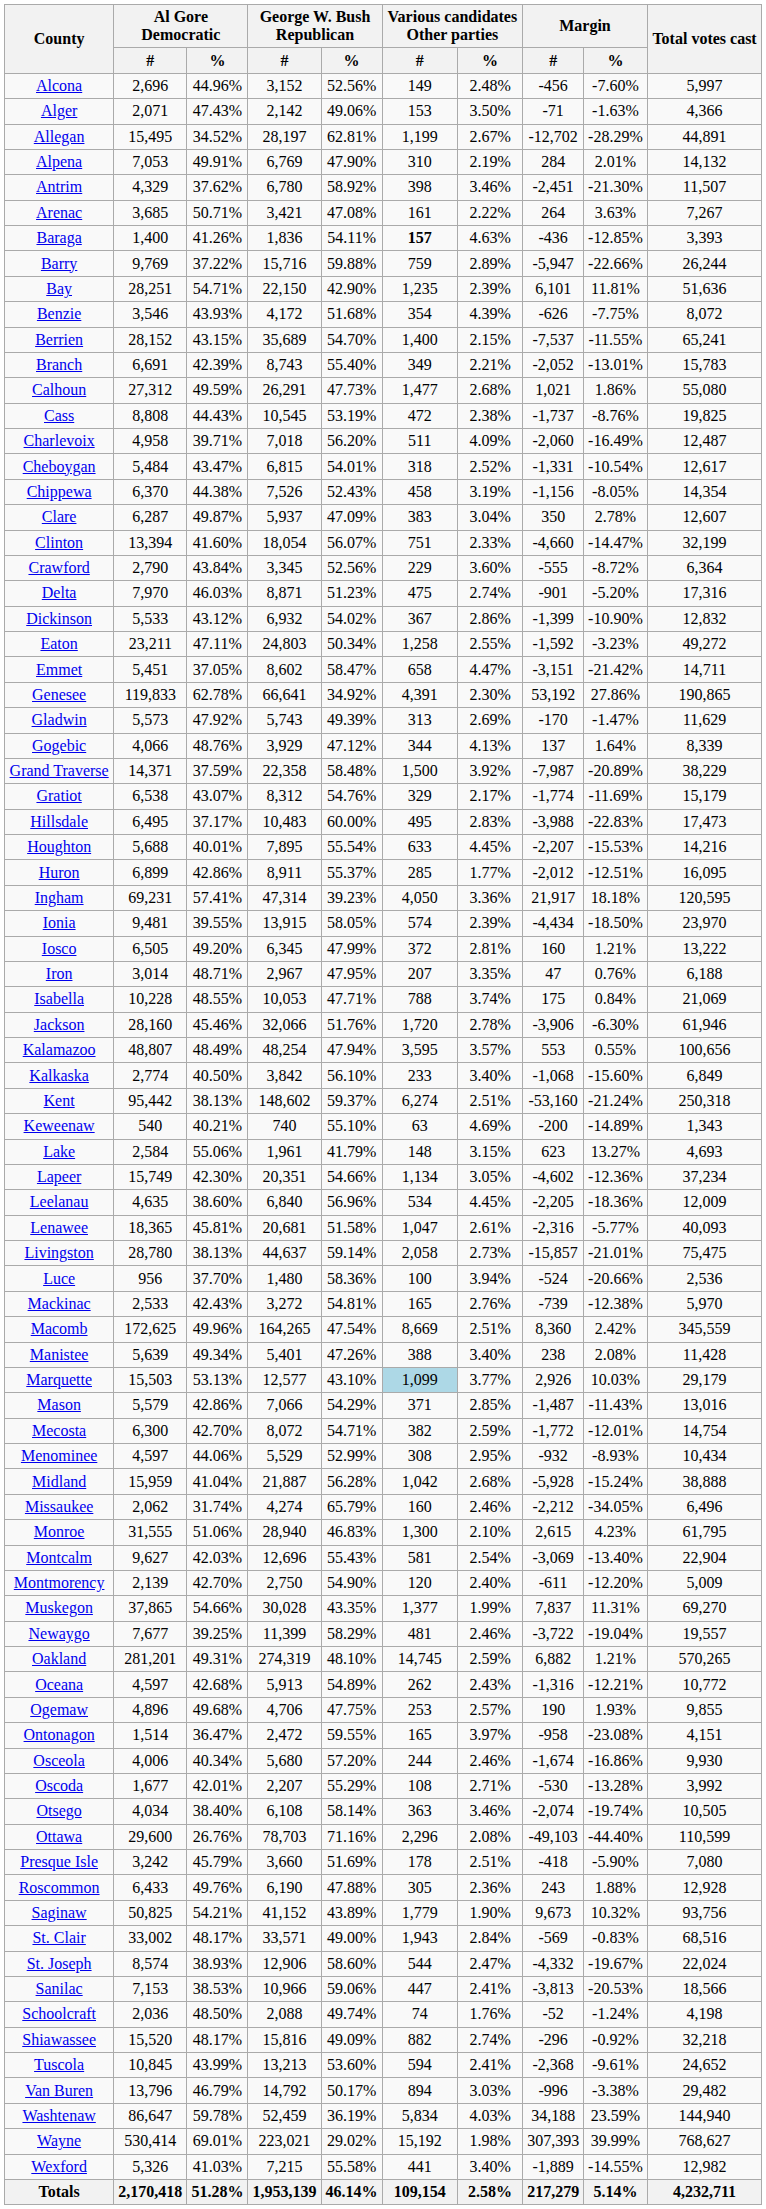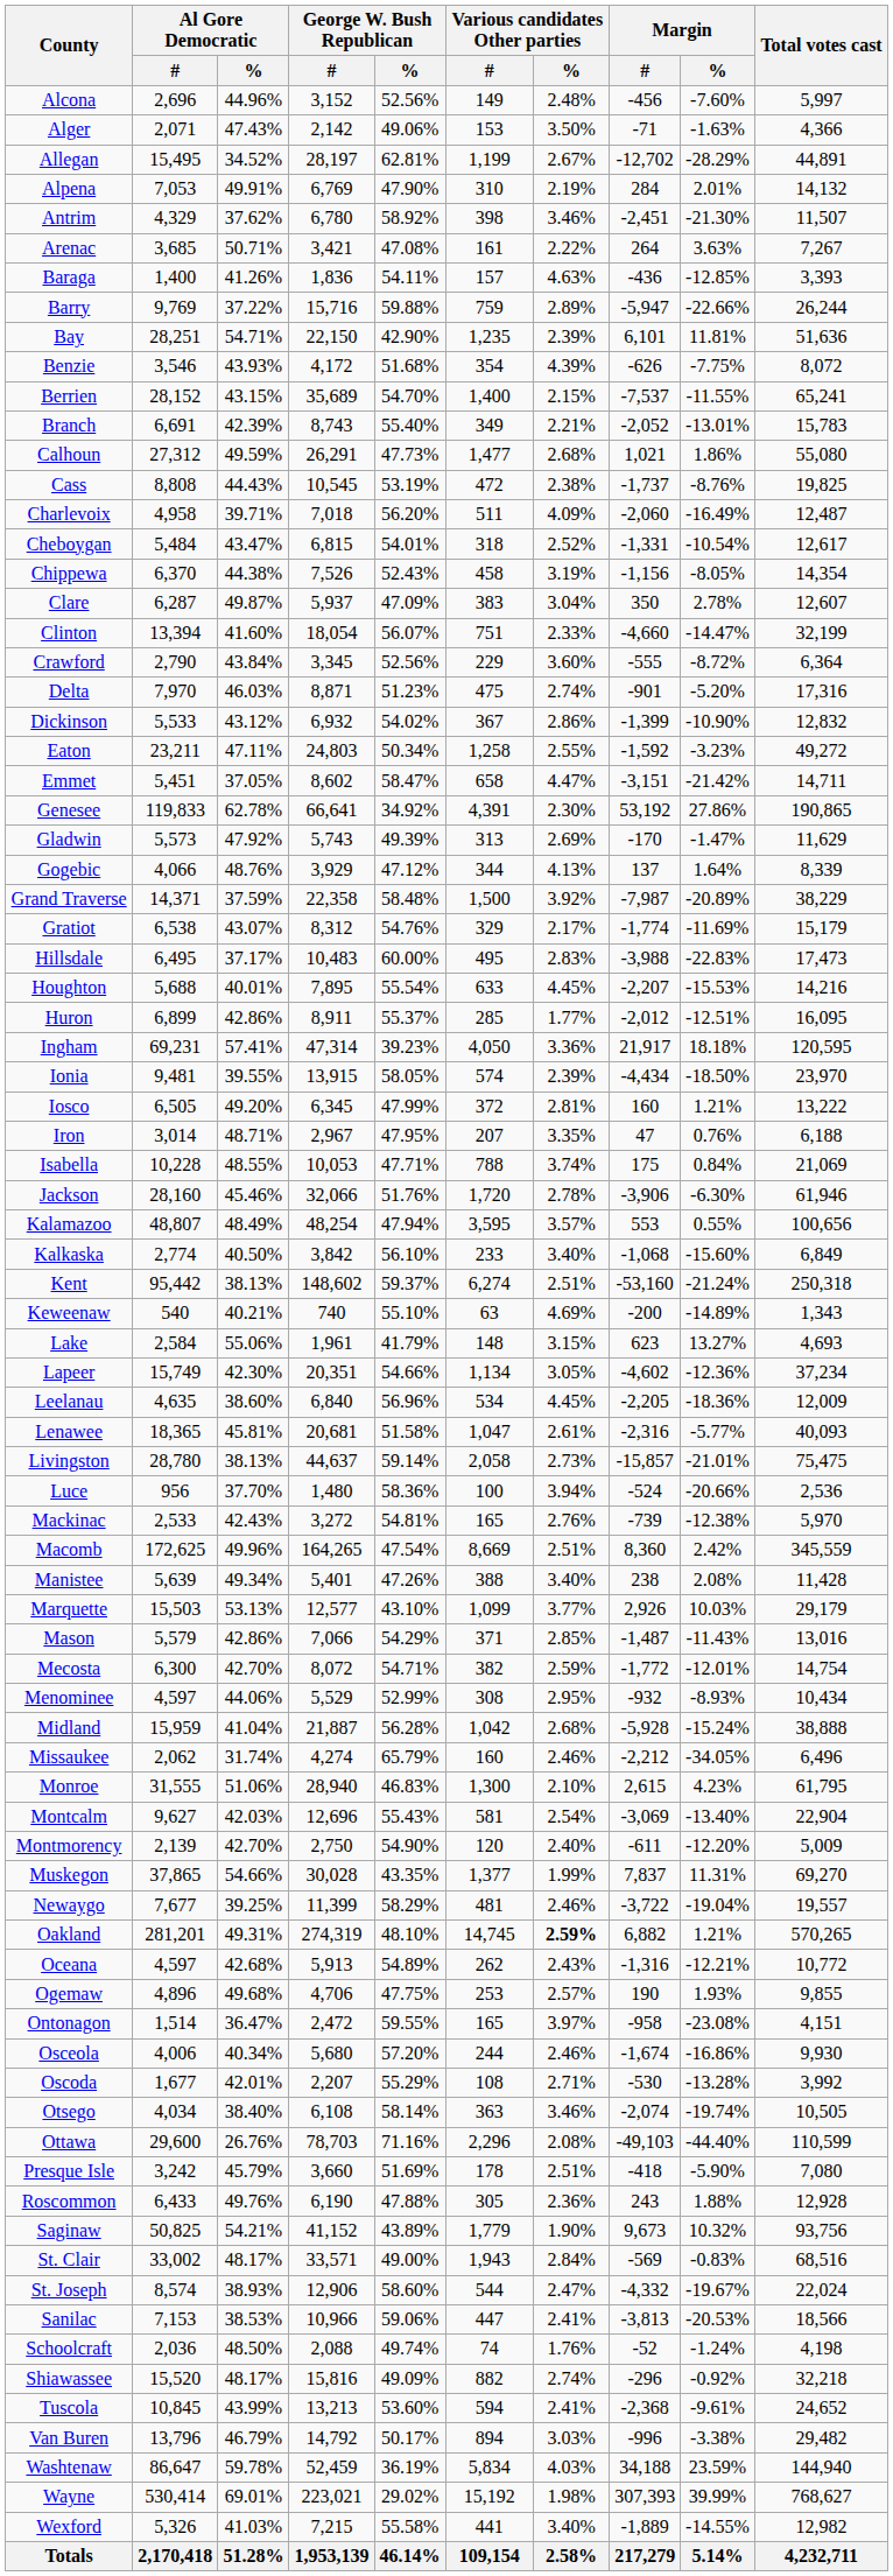Baraga | Various candidates Other parties / #: bold -> normal
Marquette | Various candidates Other parties / #: lightblue background -> no background
Oakland | Various candidates Other parties / %: normal -> bold
